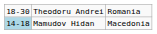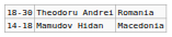Mamudov Hidan | column 1: lightblue background -> no background
